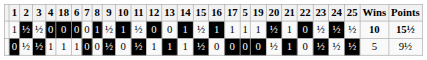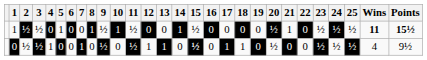columns swapped: 5 <-> 18
row 2 | 16: 1 -> 0
row 2 | 17: 1 -> 0
row 2 | 19: 1 -> 0
row 2 | Wins: 10 -> 11
row 3 | 6: 1 -> 0
row 3 | 7: 0 -> 1
row 3 | 14: 1 -> 0
row 3 | 15: normal -> bold
row 3 | 17: 0 -> 1
row 3 | 21: 1 -> 0
row 3 | Wins: 5 -> 4
